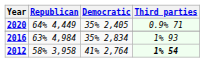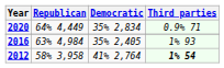2020 | Democratic: 35% 2,405 -> 35% 2,834
2016 | Democratic: 35% 2,834 -> 35% 2,405
